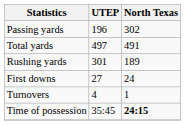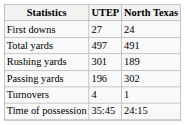rows swapped: First downs <-> Passing yards
Time of possession | North Texas: bold -> normal
